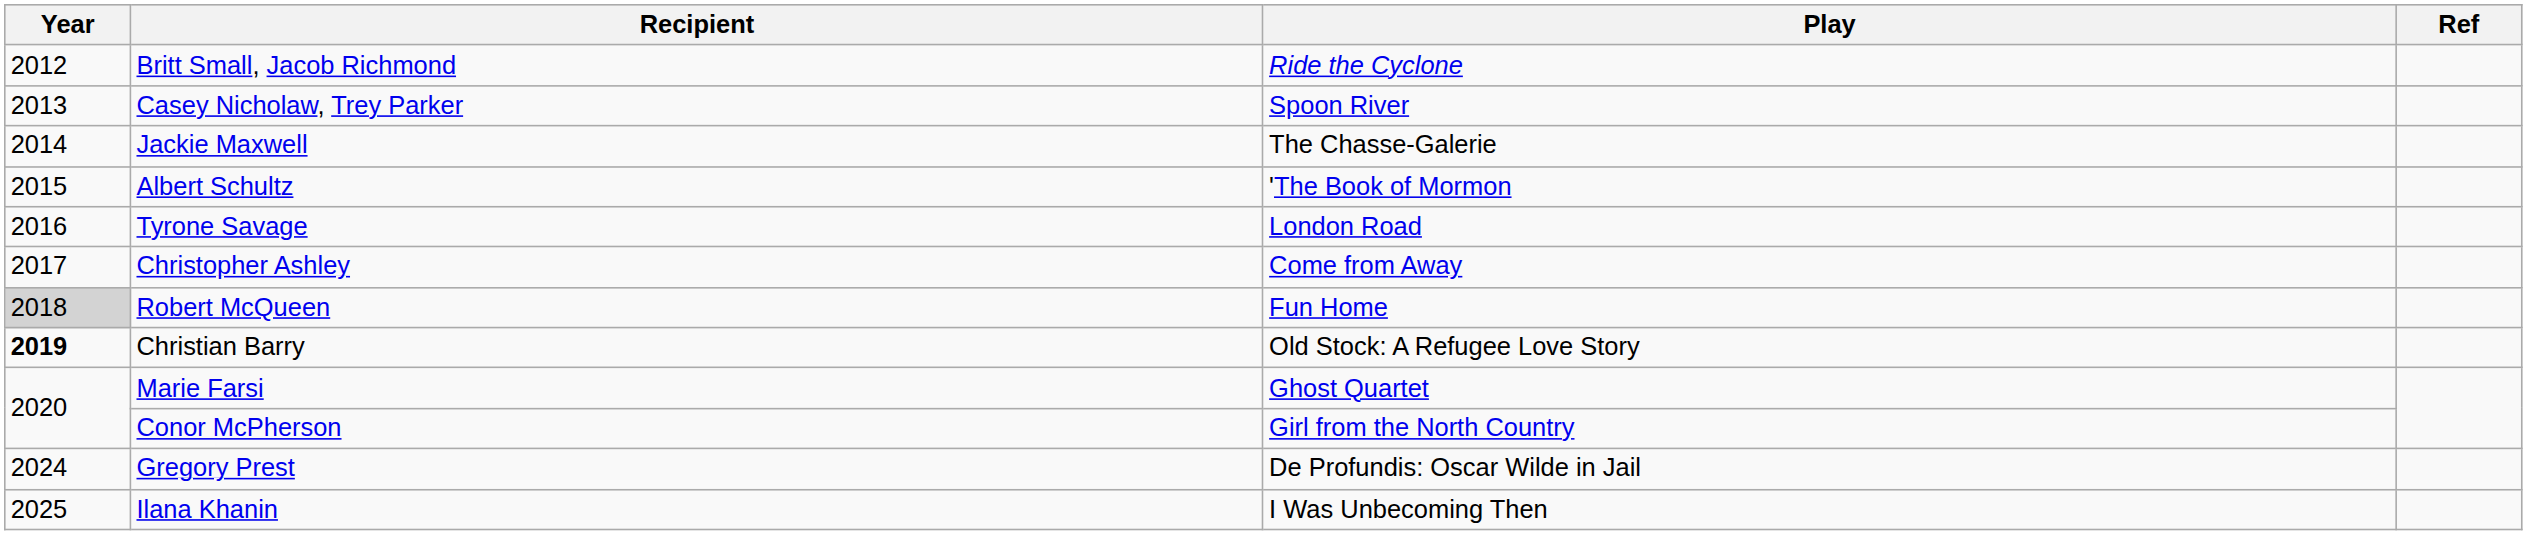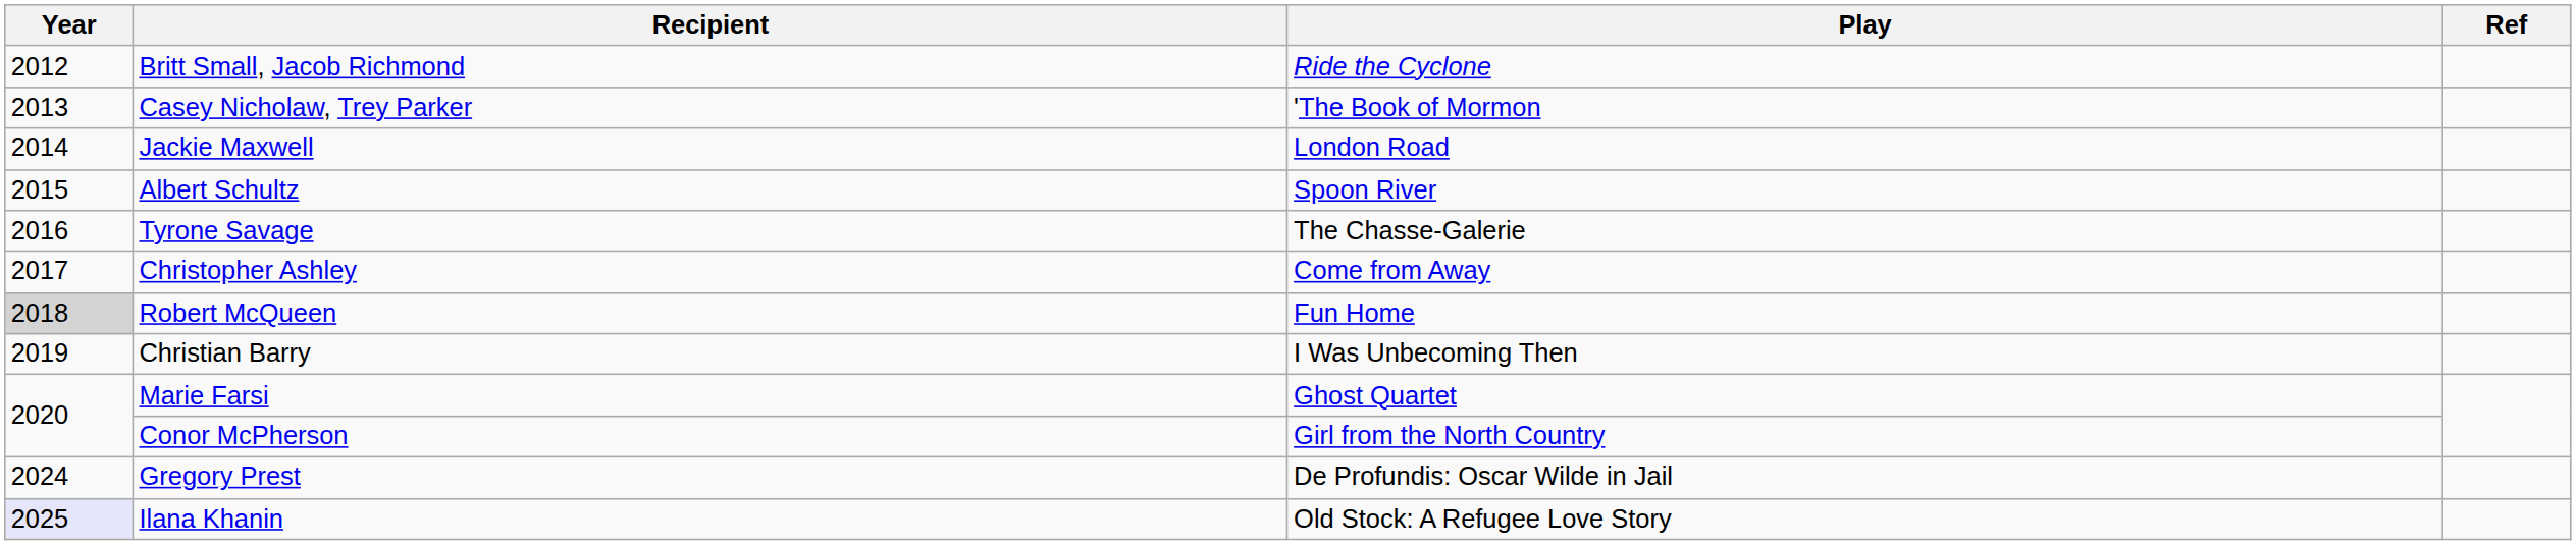Casey Nicholaw, Trey Parker | Play: Spoon River -> 'The Book of Mormon
Jackie Maxwell | Play: The Chasse-Galerie -> London Road
Albert Schultz | Play: 'The Book of Mormon -> Spoon River
Tyrone Savage | Play: London Road -> The Chasse-Galerie
Christian Barry | Year: bold -> normal
Christian Barry | Play: Old Stock: A Refugee Love Story -> I Was Unbecoming Then
Ilana Khanin | Year: no background -> lavender background
Ilana Khanin | Play: I Was Unbecoming Then -> Old Stock: A Refugee Love Story
